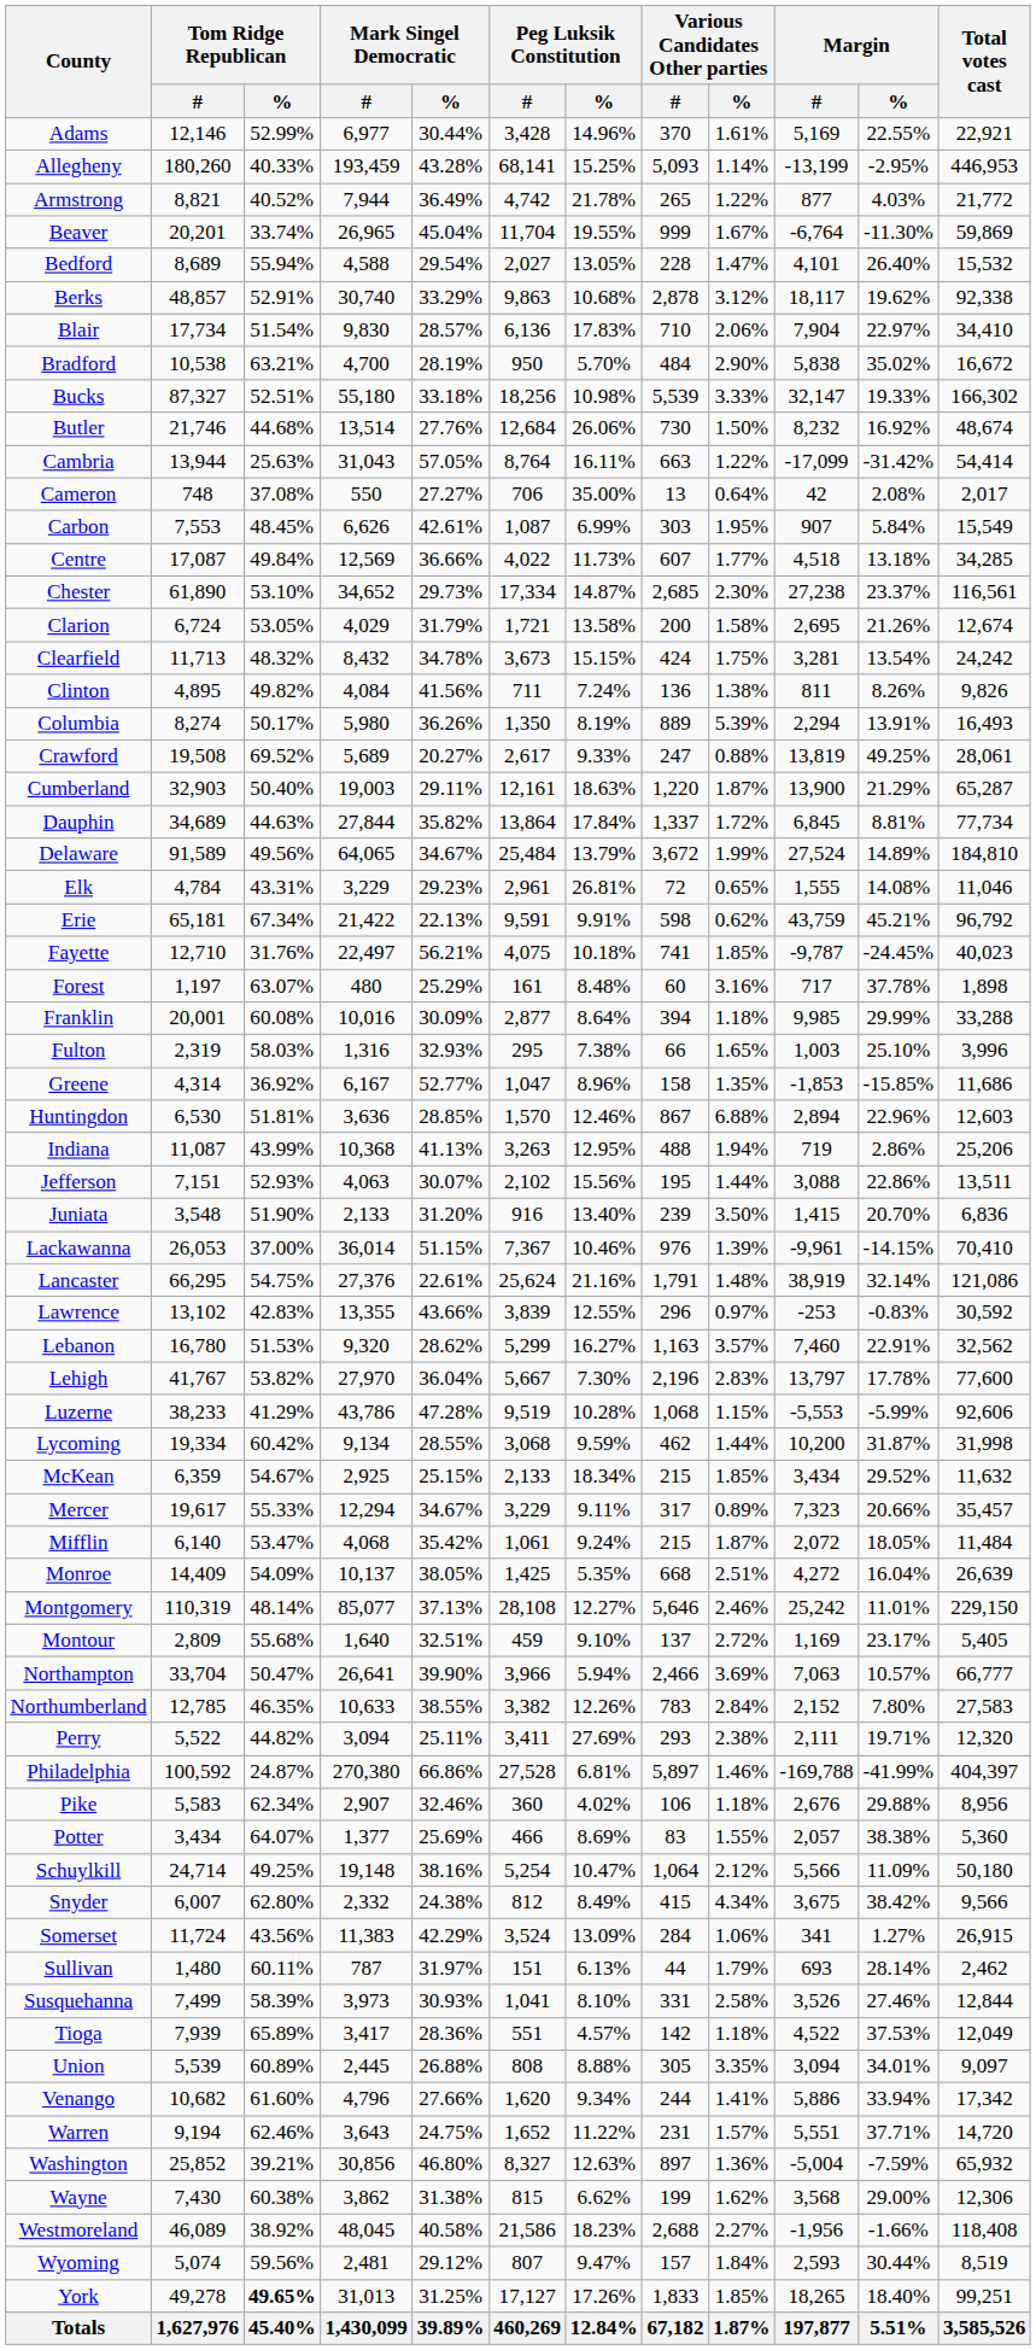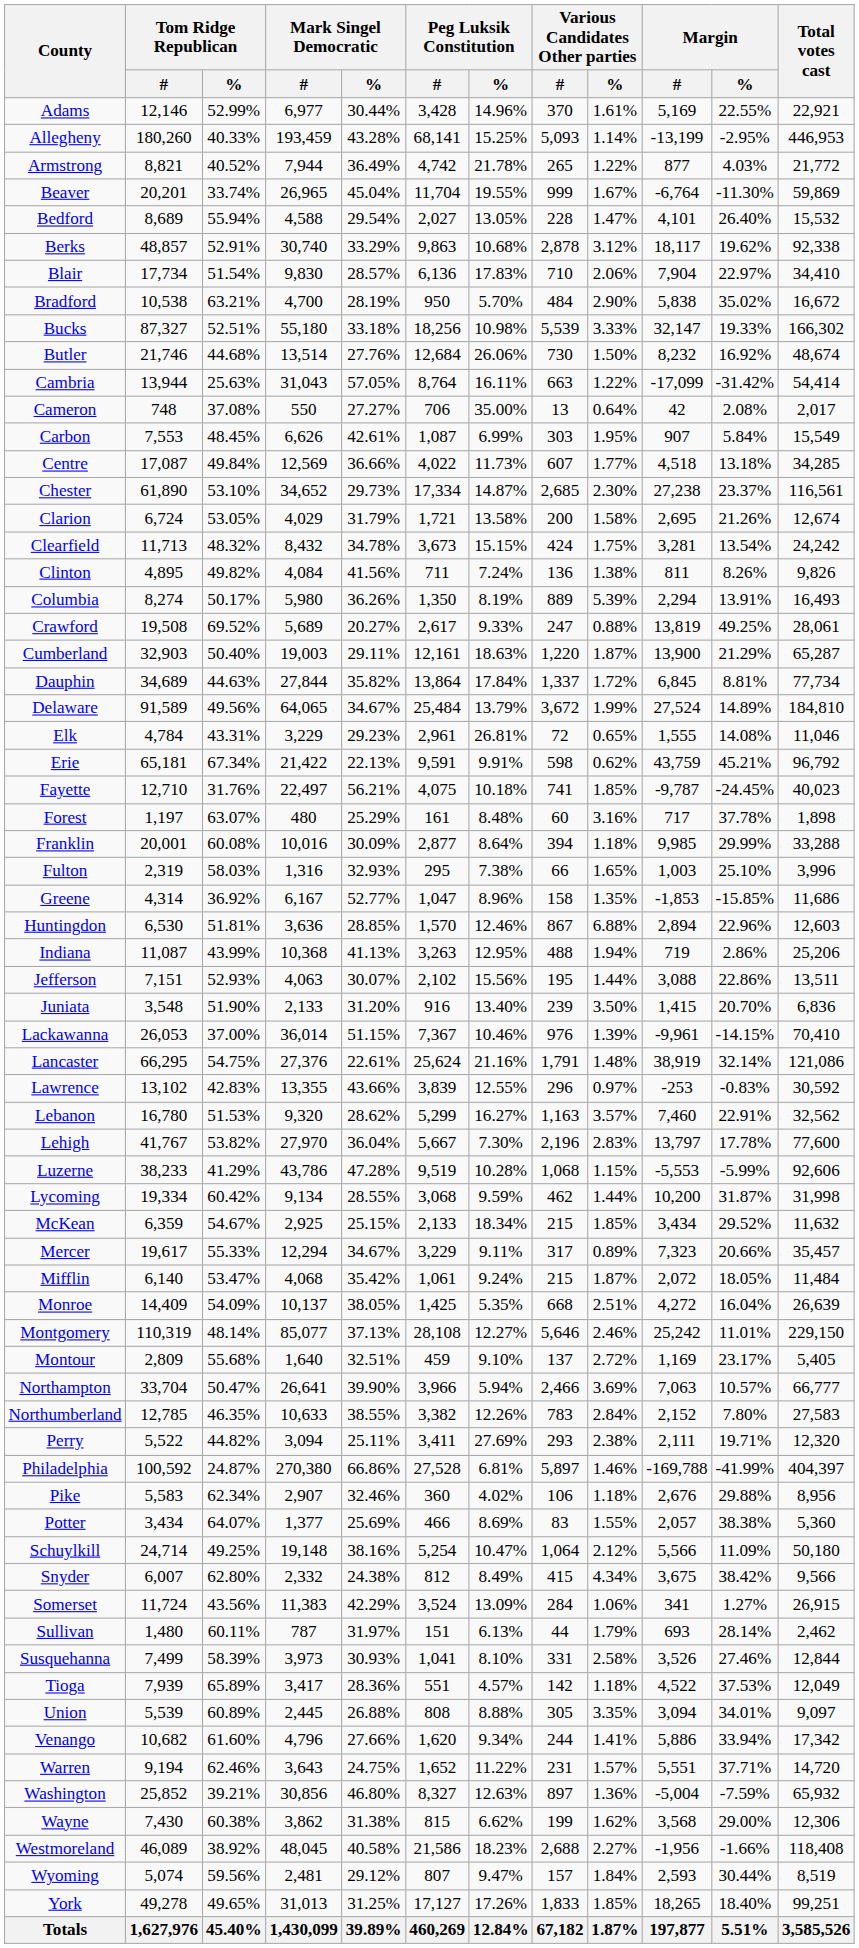York | Tom Ridge Republican / %: bold -> normal
